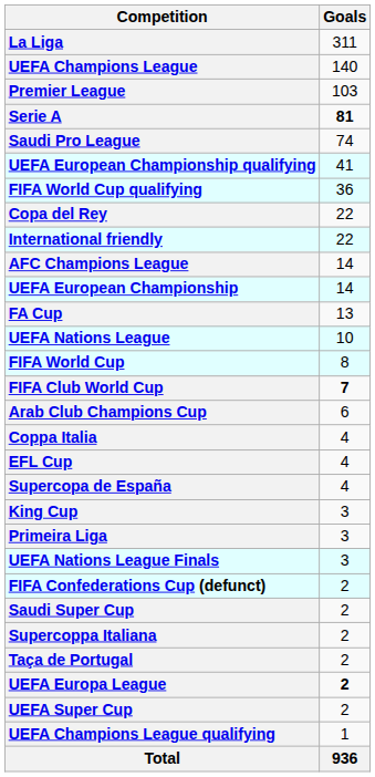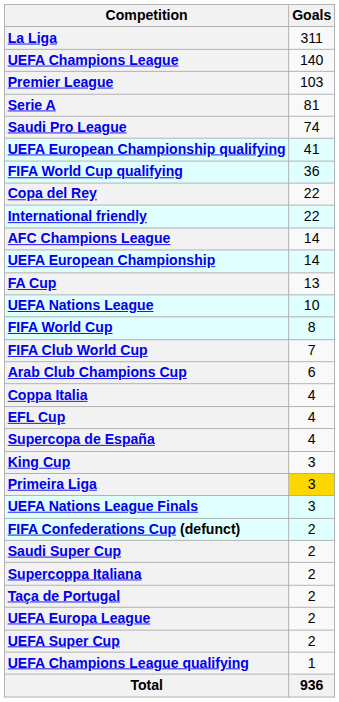Serie A | Goals: bold -> normal
FIFA Club World Cup | Goals: bold -> normal
Primeira Liga | Goals: no background -> gold background
UEFA Europa League | Goals: bold -> normal
